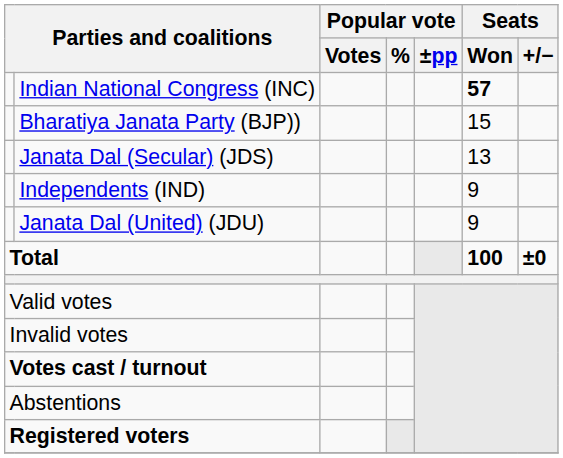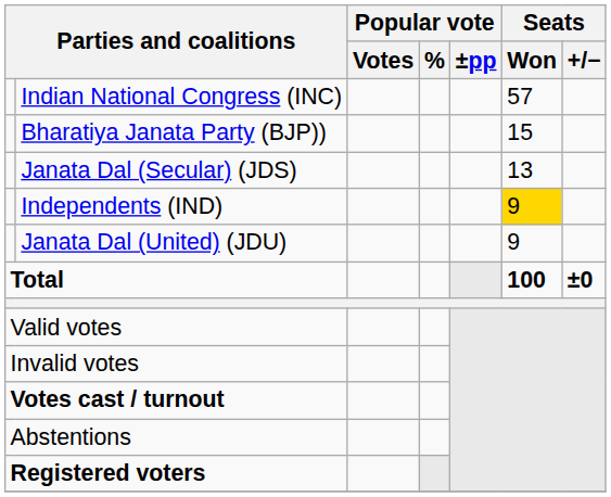Indian National Congress (INC) | Seats / Won: bold -> normal
Independents (IND) | Seats / Won: no background -> gold background
